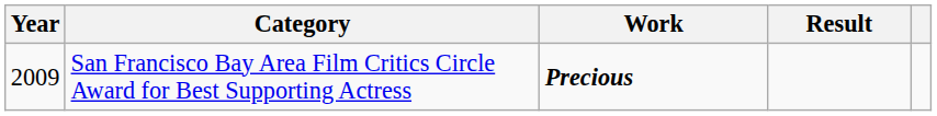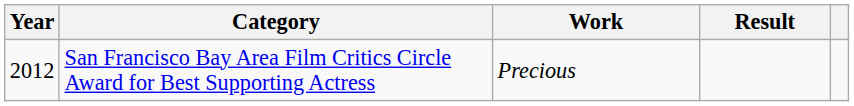row 2 | Year: 2009 -> 2012
row 2 | Work: bold -> normal
